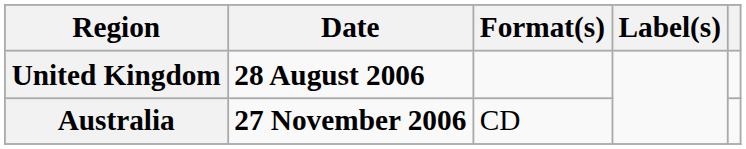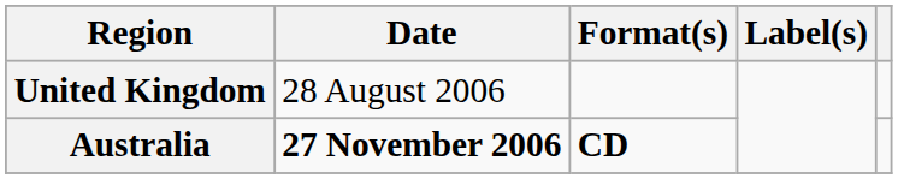United Kingdom | Date: bold -> normal
Australia | Format(s): normal -> bold
